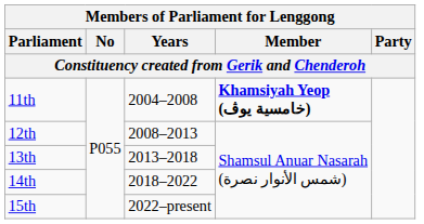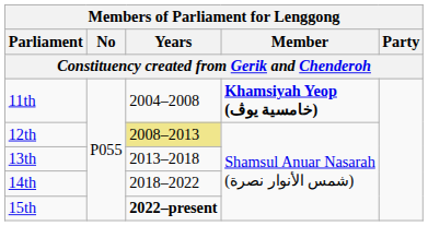12th | Years: no background -> khaki background
15th | Years: normal -> bold
